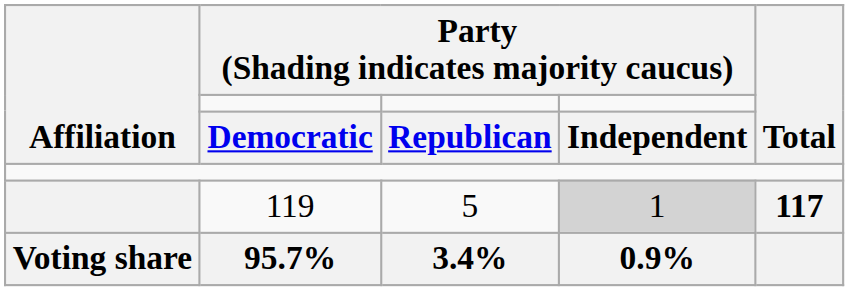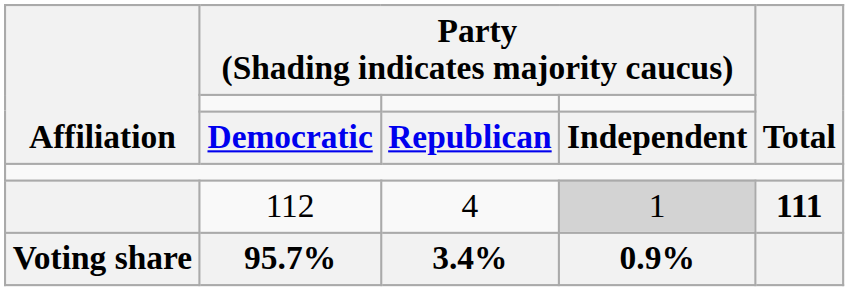row 5 | column 2: 119 -> 112
row 5 | column 3: 5 -> 4
row 5 | Total: 117 -> 111
